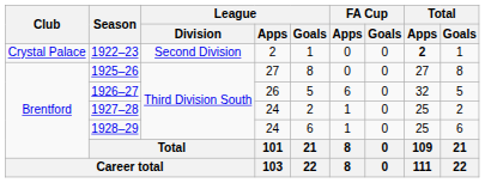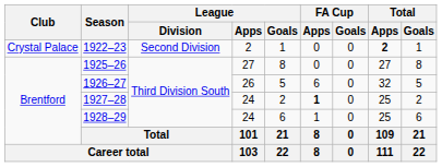1927–28 | FA Cup / Apps: normal -> bold
